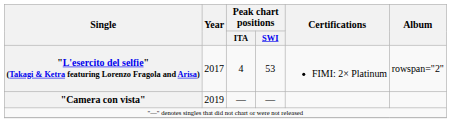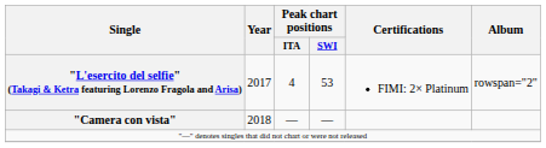"Camera con vista" | Year: 2019 -> 2018
